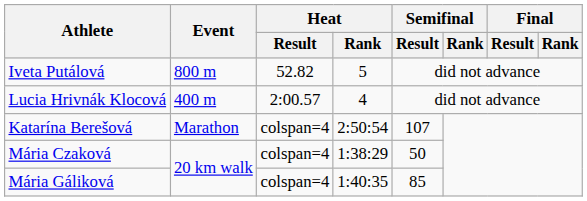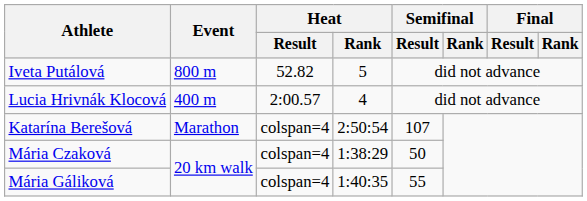Mária Gáliková | Semifinal / Result: 85 -> 55
